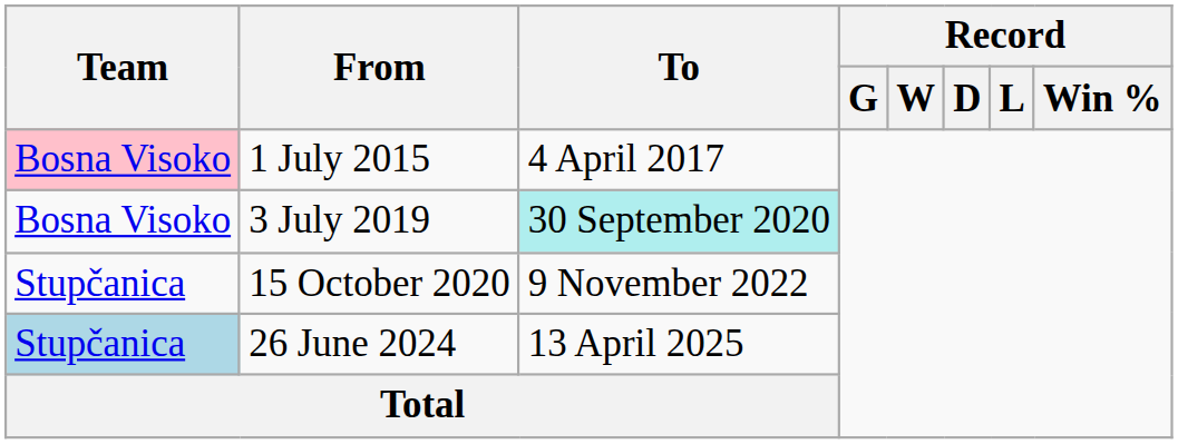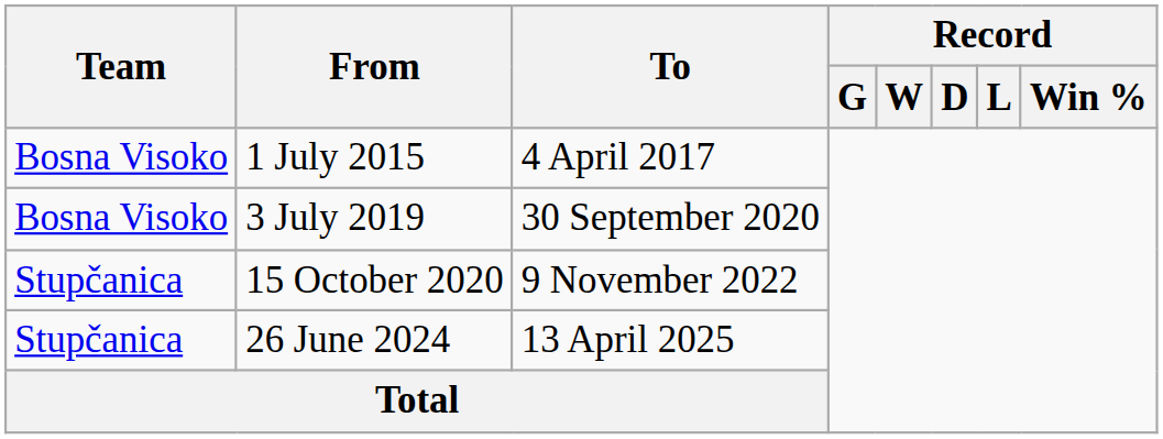1 July 2015 | Team: pink background -> no background
3 July 2019 | To: paleturquoise background -> no background
26 June 2024 | Team: lightblue background -> no background
